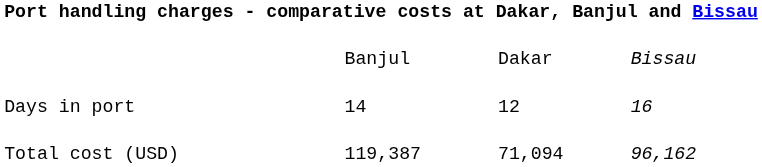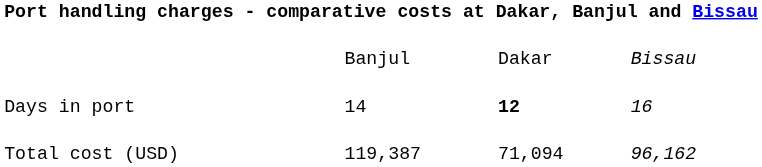Days in port | column 3: normal -> bold
